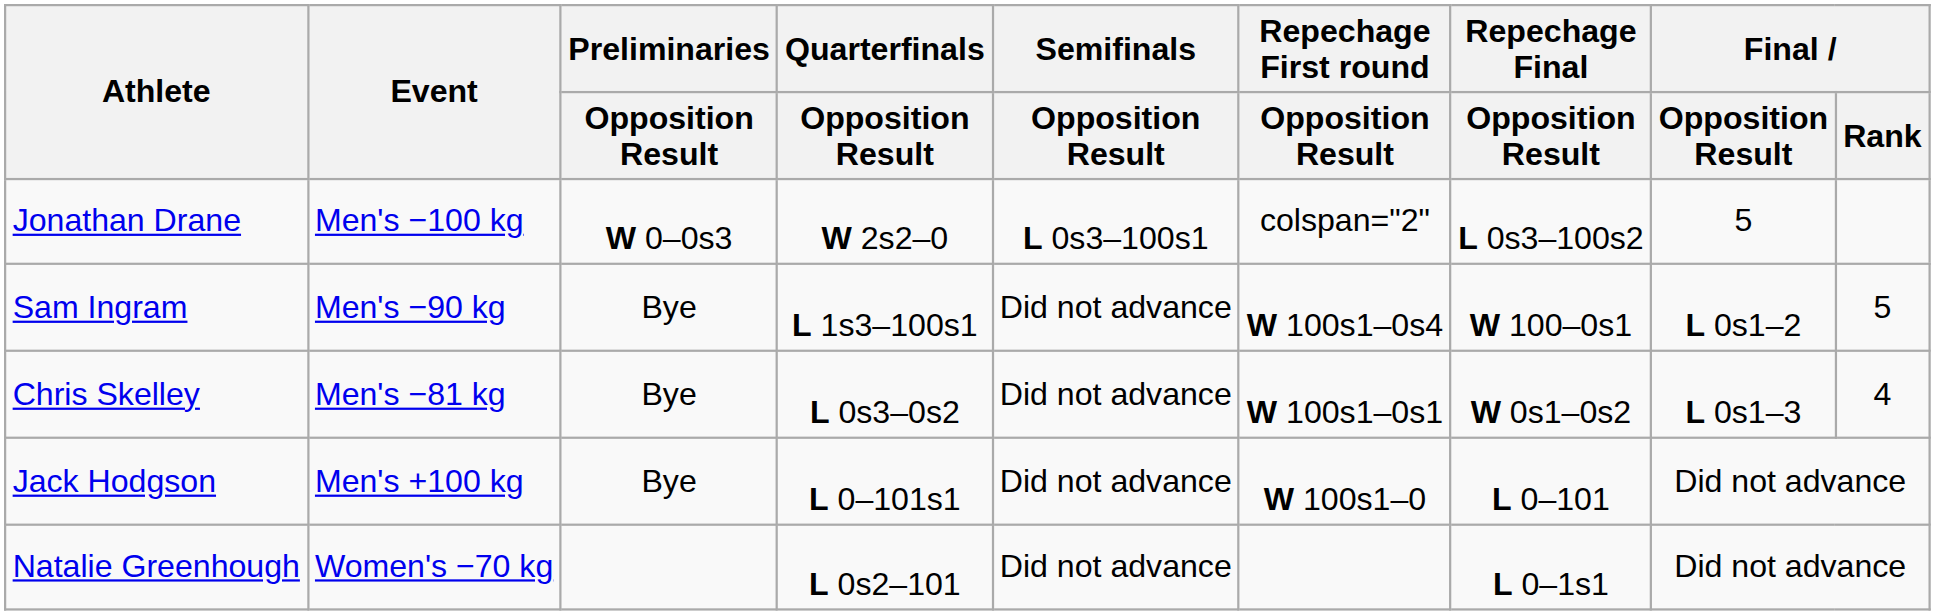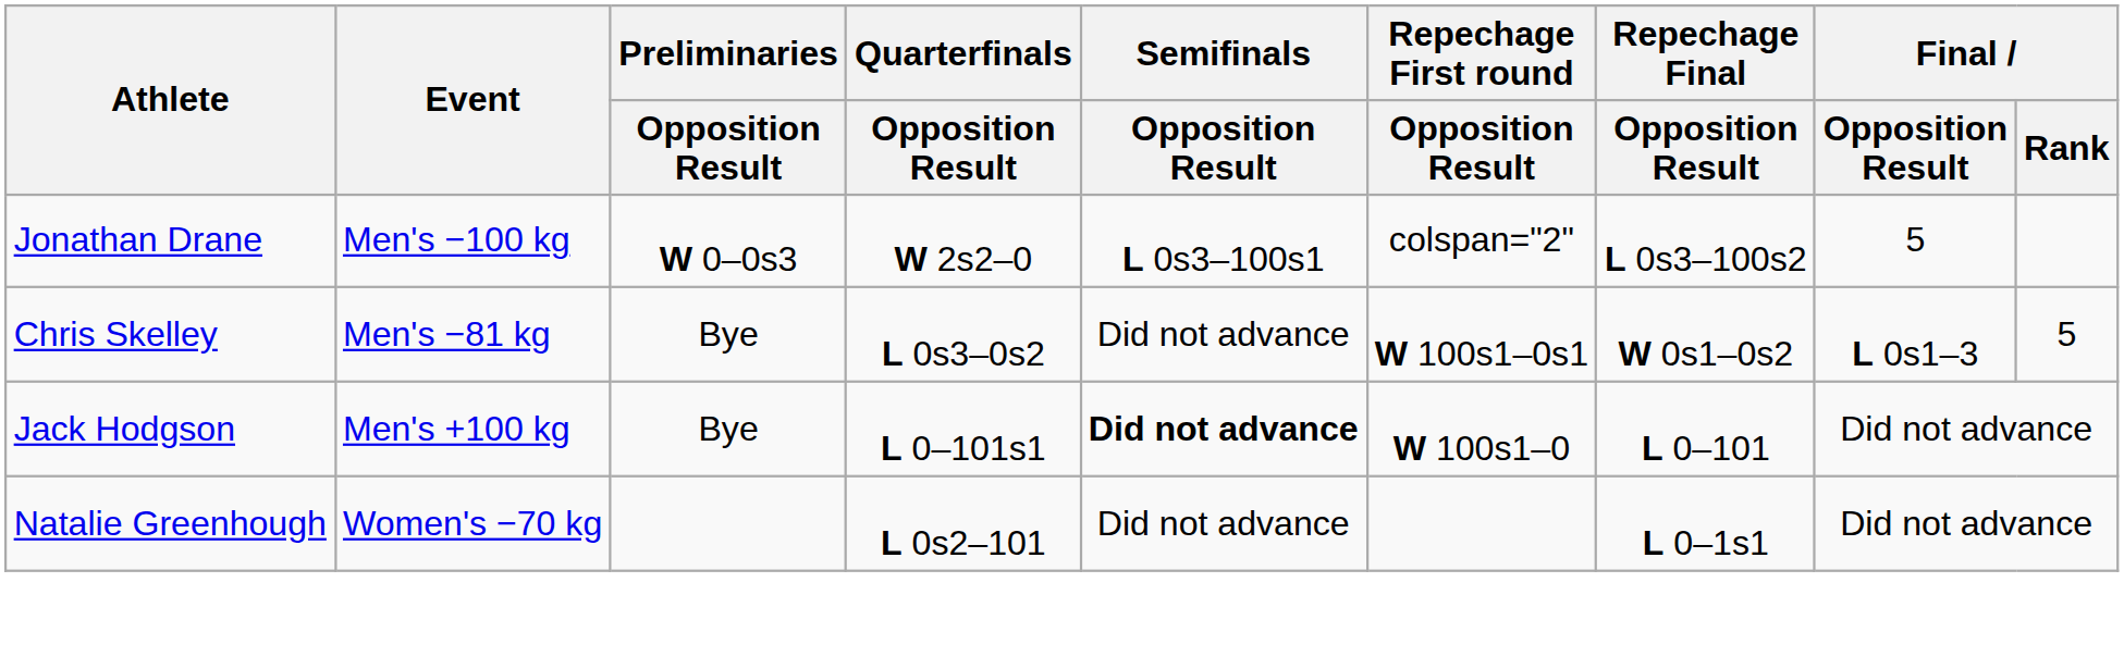- row: Sam Ingram | Men's −90 kg | Bye | L 1s3–100s1 | Did not advance | W 100s1–0s4 | W 100–0s1 | L 0s1–2 | 5
Chris Skelley | Final / Rank: 4 -> 5
Jack Hodgson | Semifinals / Opposition Result: normal -> bold
